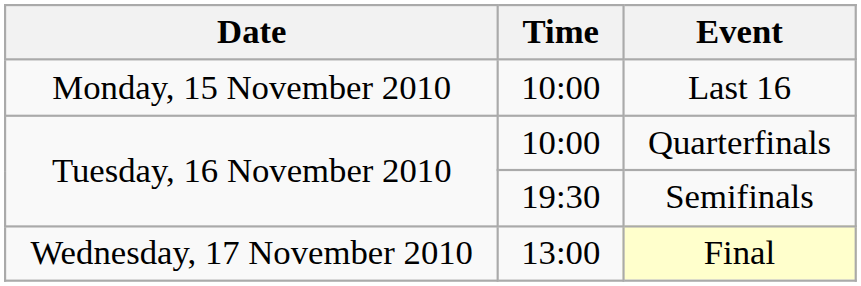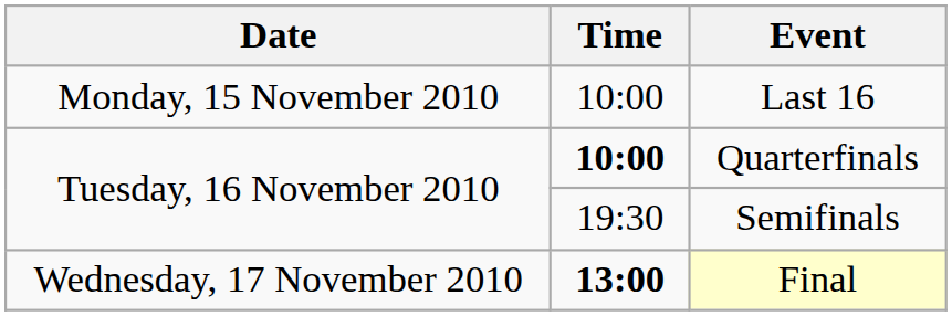Quarterfinals | Time: normal -> bold
Final | Time: normal -> bold
